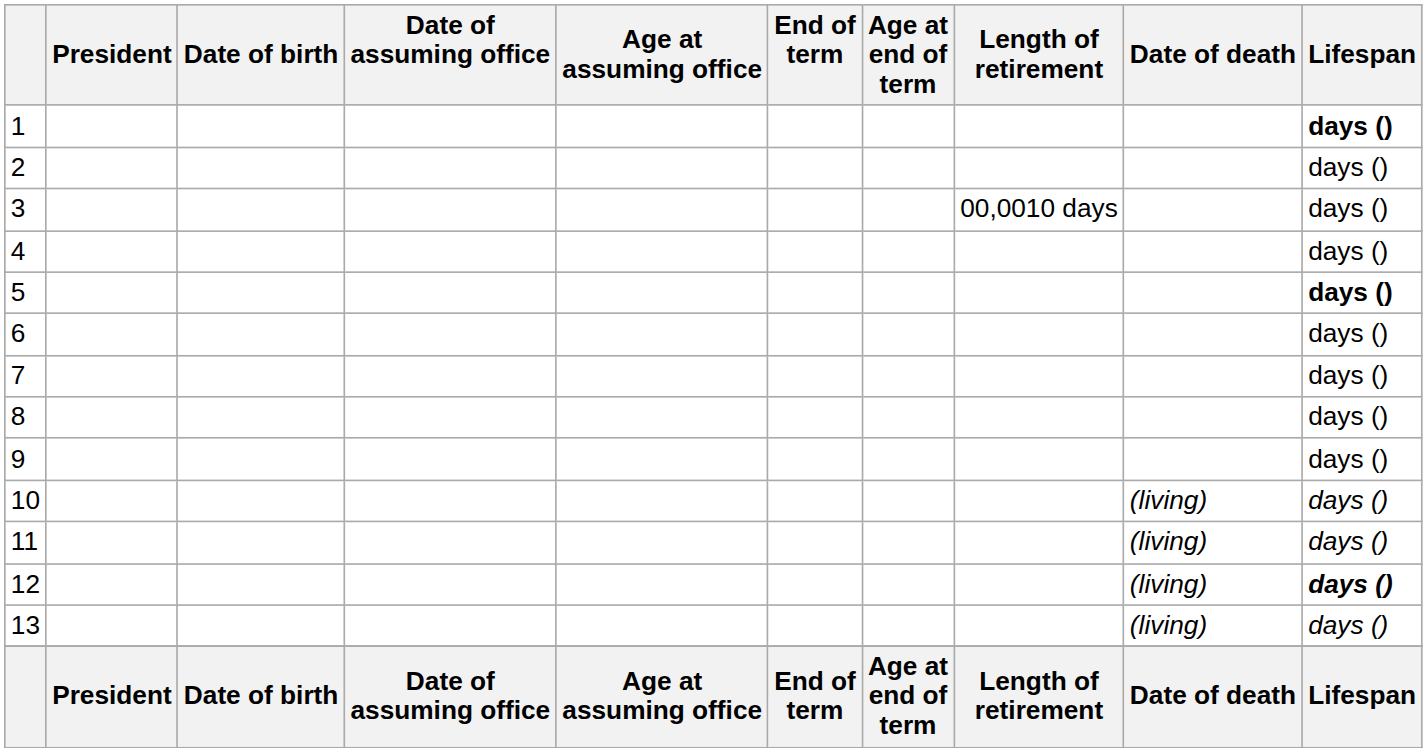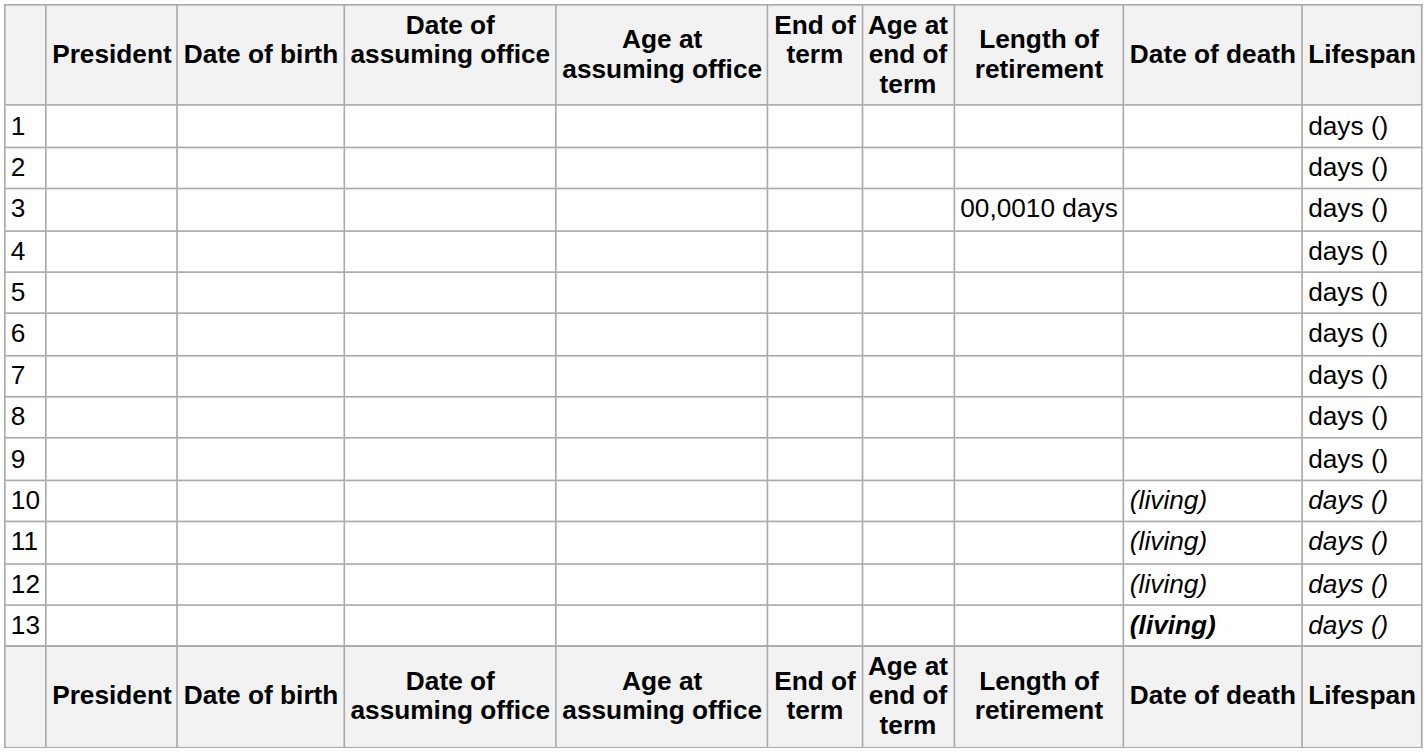1 | Lifespan: bold -> normal
5 | Lifespan: bold -> normal
12 | Lifespan: bold -> normal
13 | Date of death: normal -> bold
